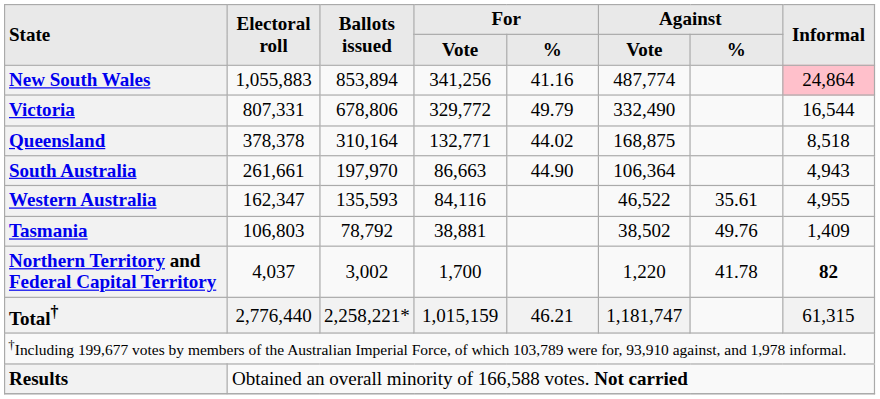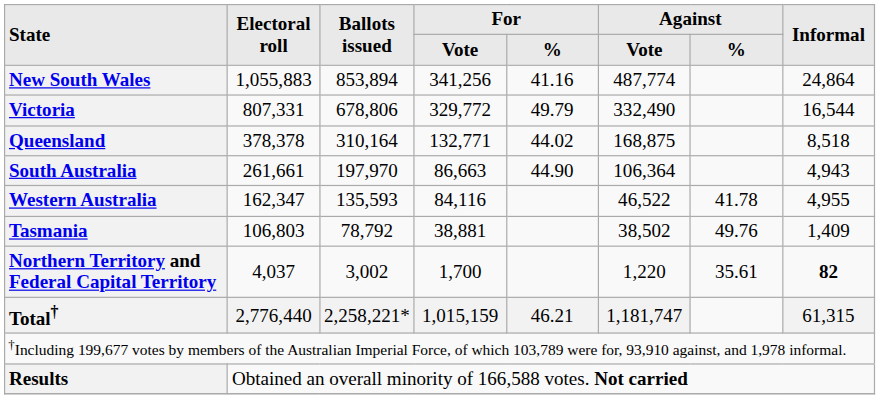New South Wales | Informal: pink background -> no background
Western Australia | column 7: 35.61 -> 41.78
Northern Territory and Federal Capital Territory | column 7: 41.78 -> 35.61
